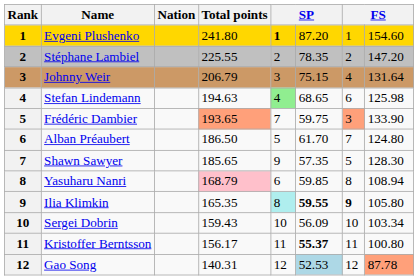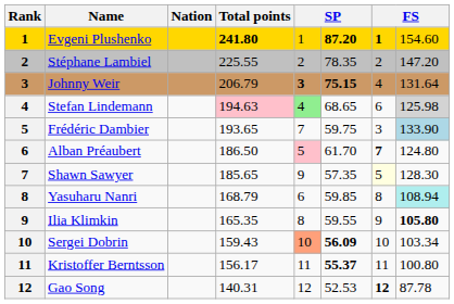Evgeni Plushenko | Total points: normal -> bold
Evgeni Plushenko | column 5: bold -> normal
Evgeni Plushenko | column 6: normal -> bold
Evgeni Plushenko | column 7: normal -> bold
Johnny Weir | column 5: normal -> bold
Johnny Weir | column 6: normal -> bold
Stefan Lindemann | Total points: no background -> pink background
Stefan Lindemann | column 8: no background -> lightgrey background
Frédéric Dambier | Total points: lightsalmon background -> no background
Frédéric Dambier | column 7: lightsalmon background -> no background
Frédéric Dambier | column 8: no background -> lightblue background
Alban Préaubert | column 5: no background -> pink background
Alban Préaubert | column 7: normal -> bold
Shawn Sawyer | column 7: no background -> lightyellow background
Yasuharu Nanri | Total points: pink background -> no background
Yasuharu Nanri | column 8: no background -> paleturquoise background
Ilia Klimkin | column 5: paleturquoise background -> no background
Ilia Klimkin | column 6: bold -> normal
Ilia Klimkin | column 7: bold -> normal
Ilia Klimkin | column 8: normal -> bold
Sergei Dobrin | column 5: no background -> lightsalmon background
Sergei Dobrin | column 6: normal -> bold
Gao Song | column 6: lightblue background -> no background
Gao Song | column 7: normal -> bold
Gao Song | column 8: lightsalmon background -> no background
